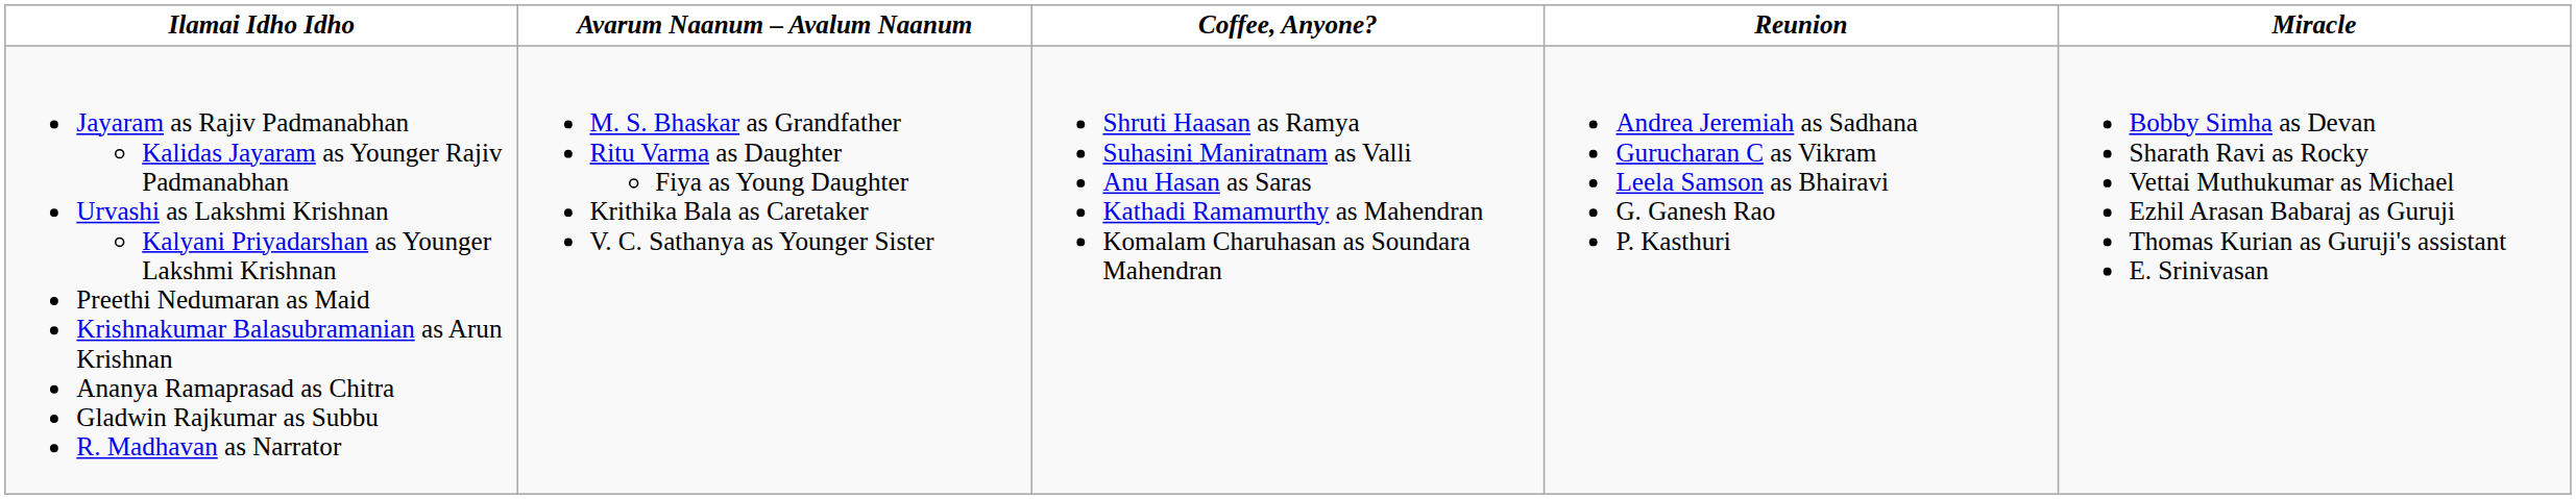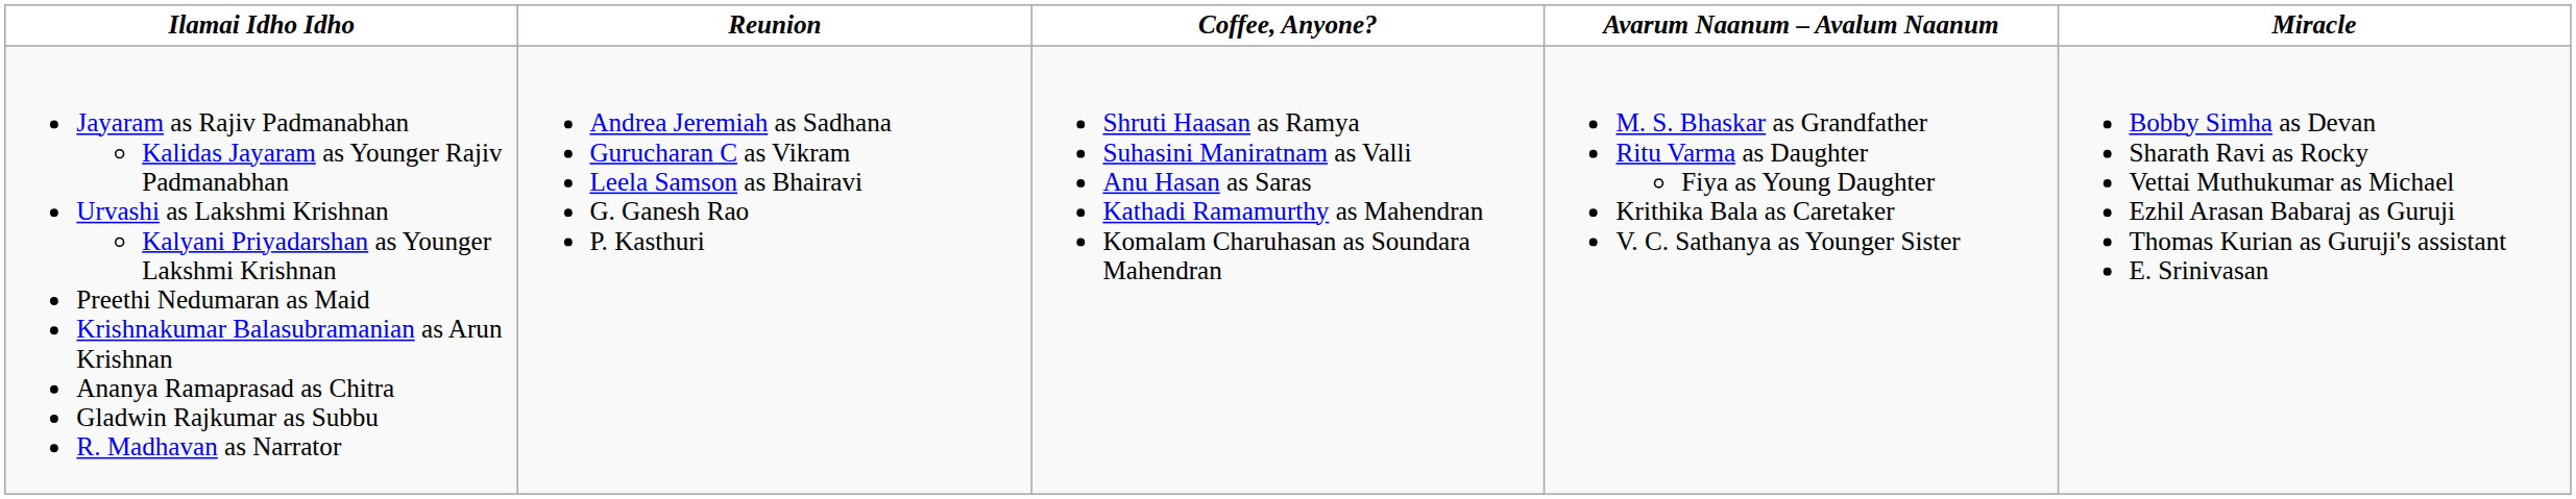columns swapped: Avarum Naanum – Avalum Naanum <-> Reunion
